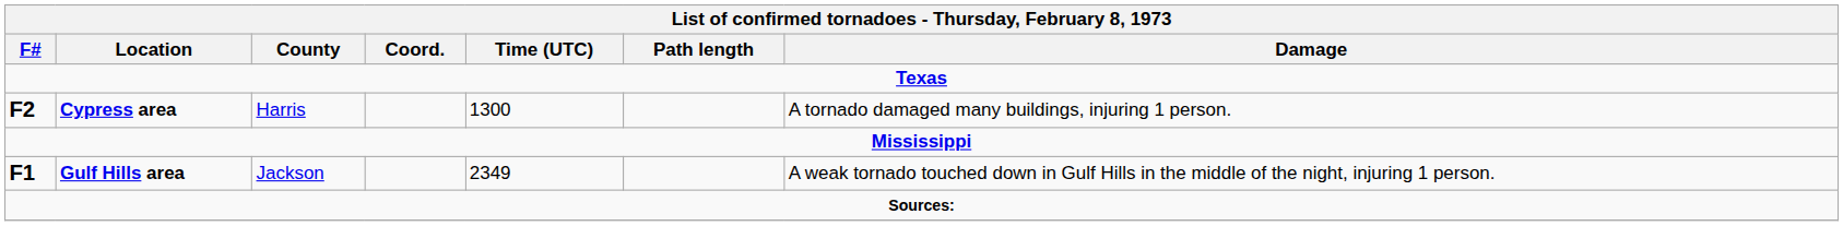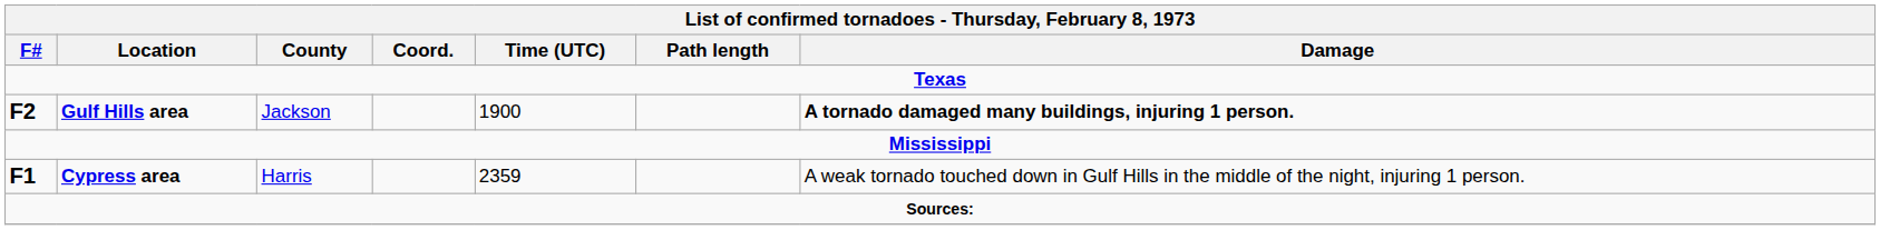F2 | Location: Cypress area -> Gulf Hills area
F2 | County: Harris -> Jackson
F2 | Time (UTC): 1300 -> 1900
F2 | Damage: normal -> bold
F1 | Location: Gulf Hills area -> Cypress area
F1 | County: Jackson -> Harris
F1 | Time (UTC): 2349 -> 2359
